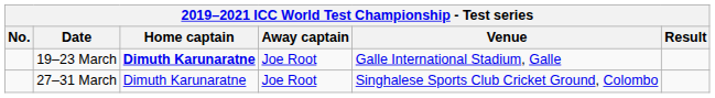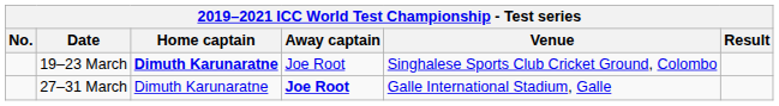19–23 March | Venue: Galle International Stadium, Galle -> Singhalese Sports Club Cricket Ground, Colombo
27–31 March | Away captain: normal -> bold
27–31 March | Venue: Singhalese Sports Club Cricket Ground, Colombo -> Galle International Stadium, Galle
